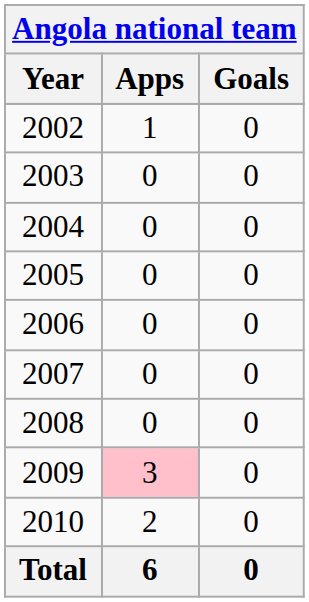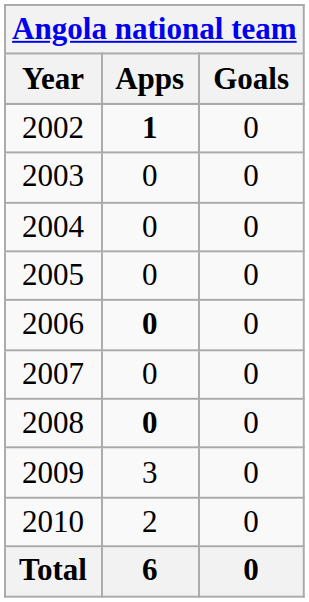2002 | Apps: normal -> bold
2006 | Apps: normal -> bold
2008 | Apps: normal -> bold
2009 | Apps: pink background -> no background
